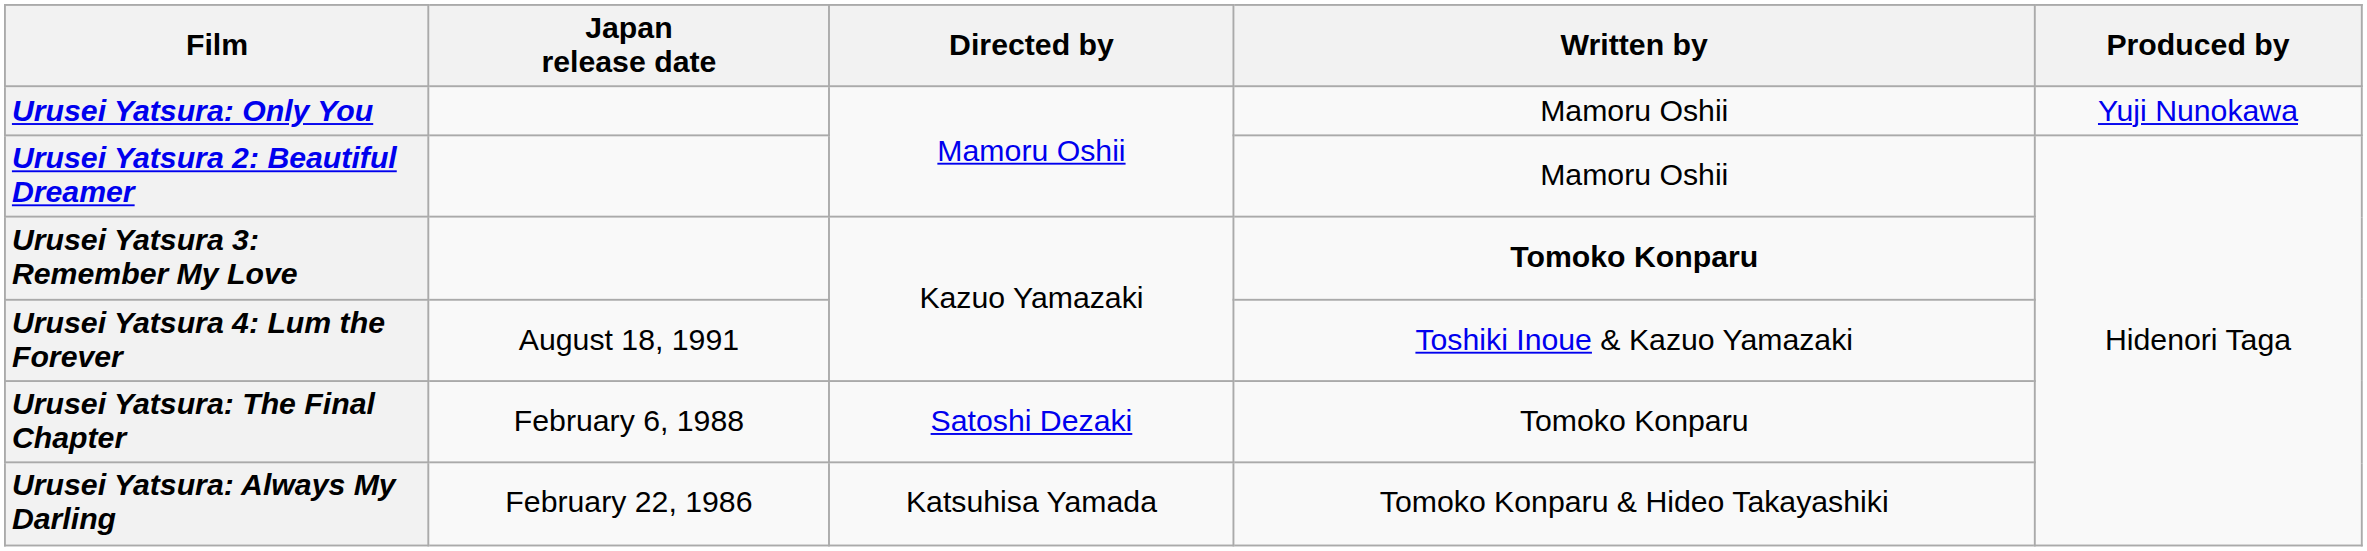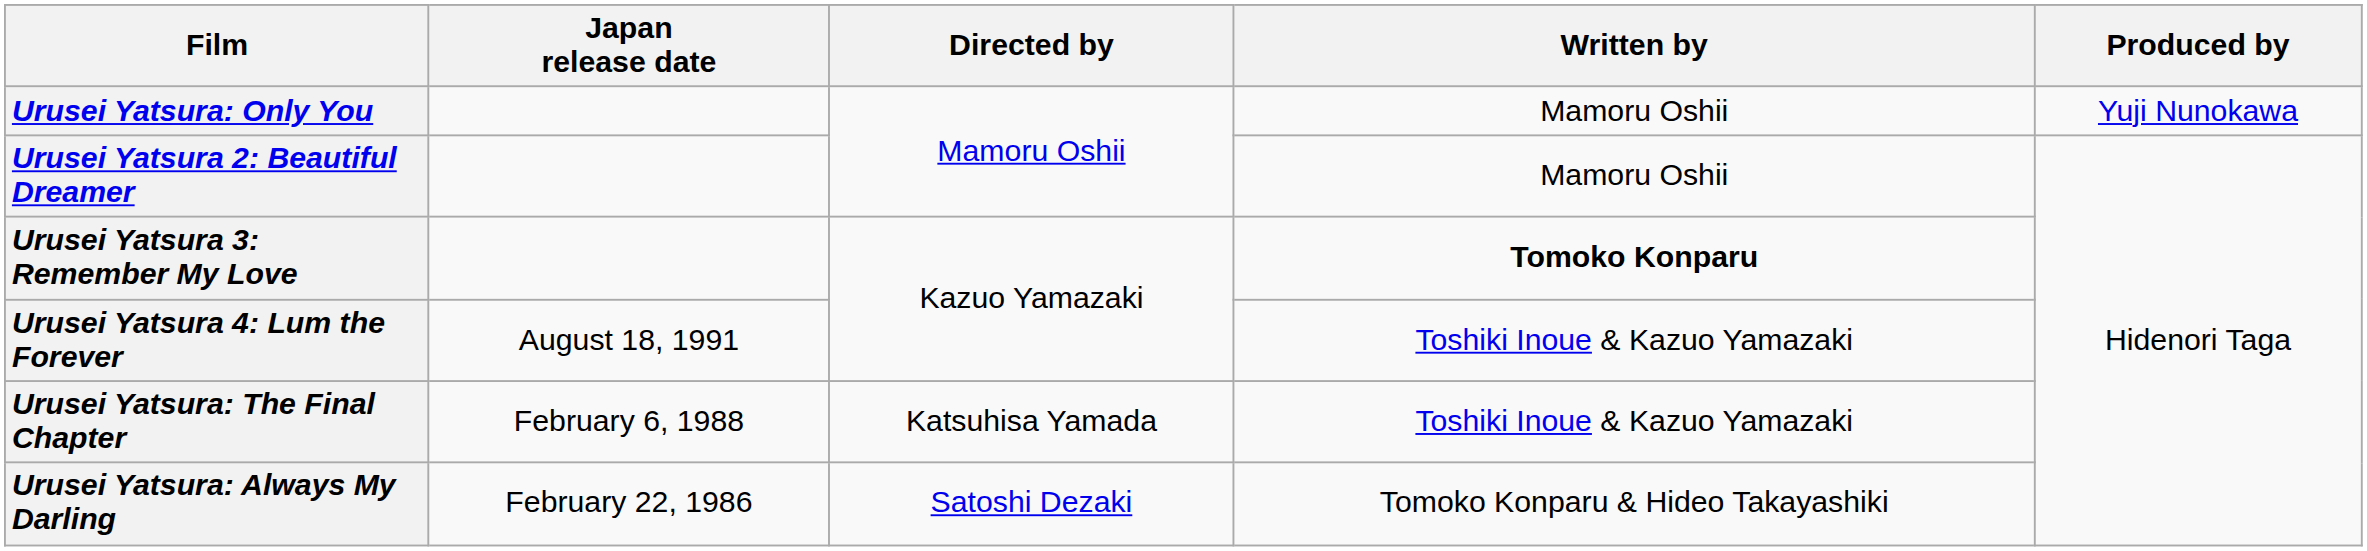Urusei Yatsura: The Final Chapter | Directed by: Satoshi Dezaki -> Katsuhisa Yamada
Urusei Yatsura: The Final Chapter | Written by: Tomoko Konparu -> Toshiki Inoue & Kazuo Yamazaki
Urusei Yatsura: Always My Darling | Directed by: Katsuhisa Yamada -> Satoshi Dezaki
